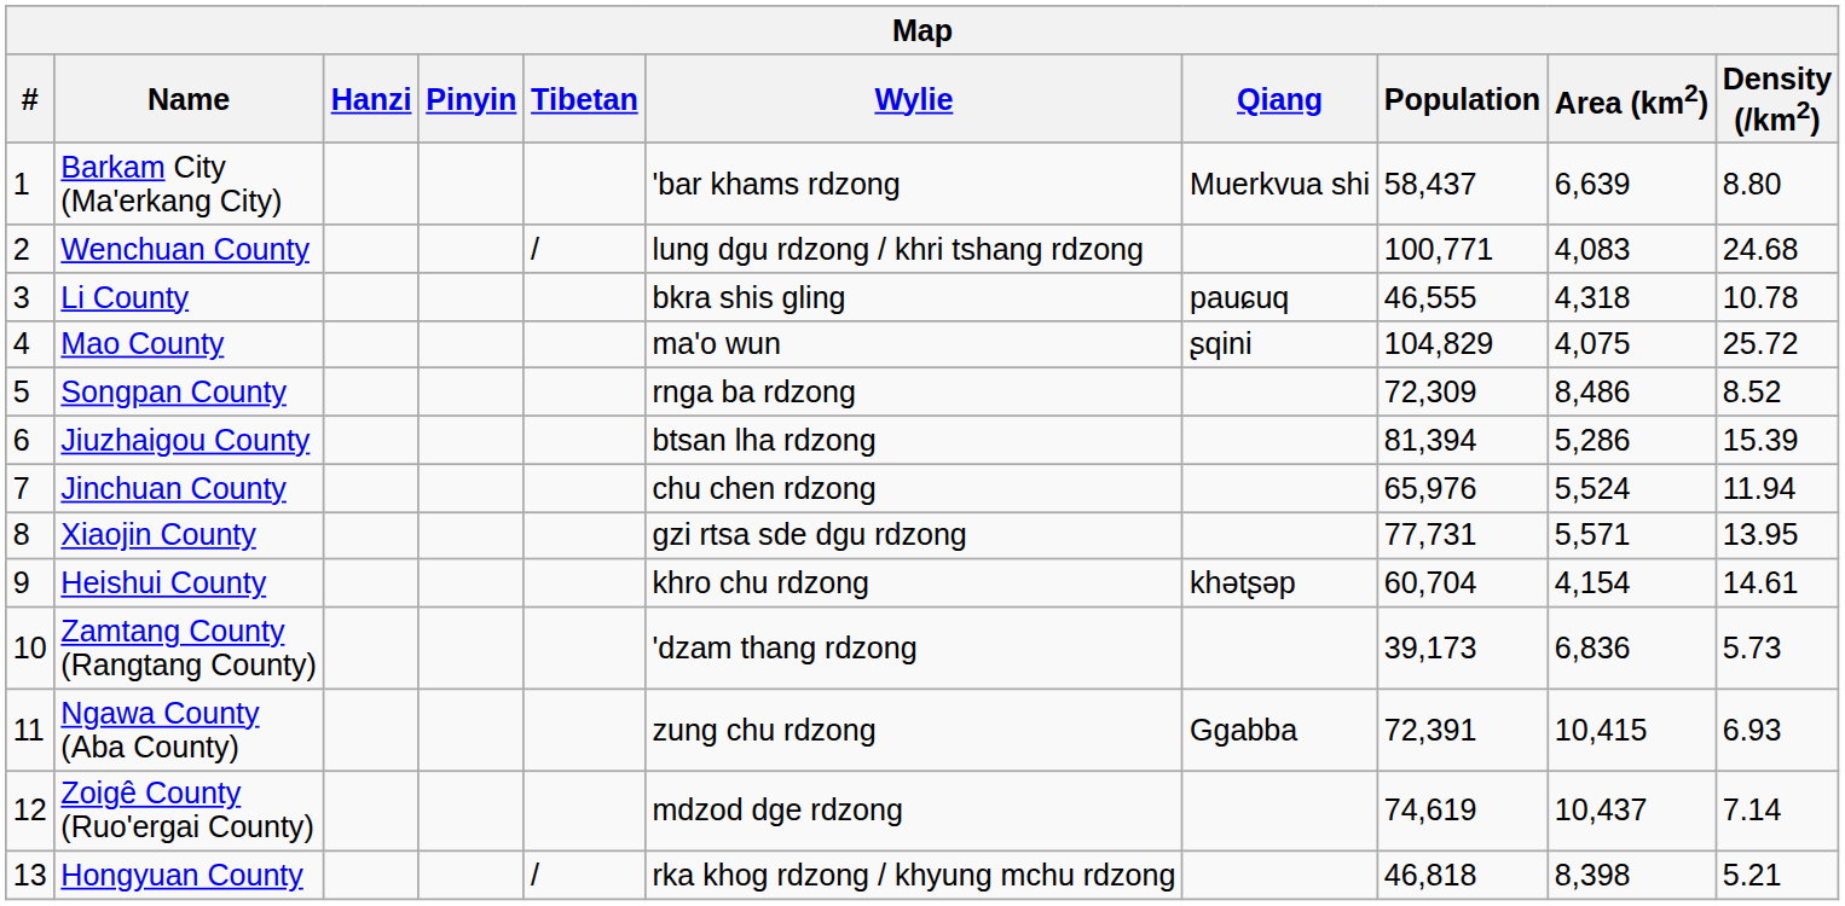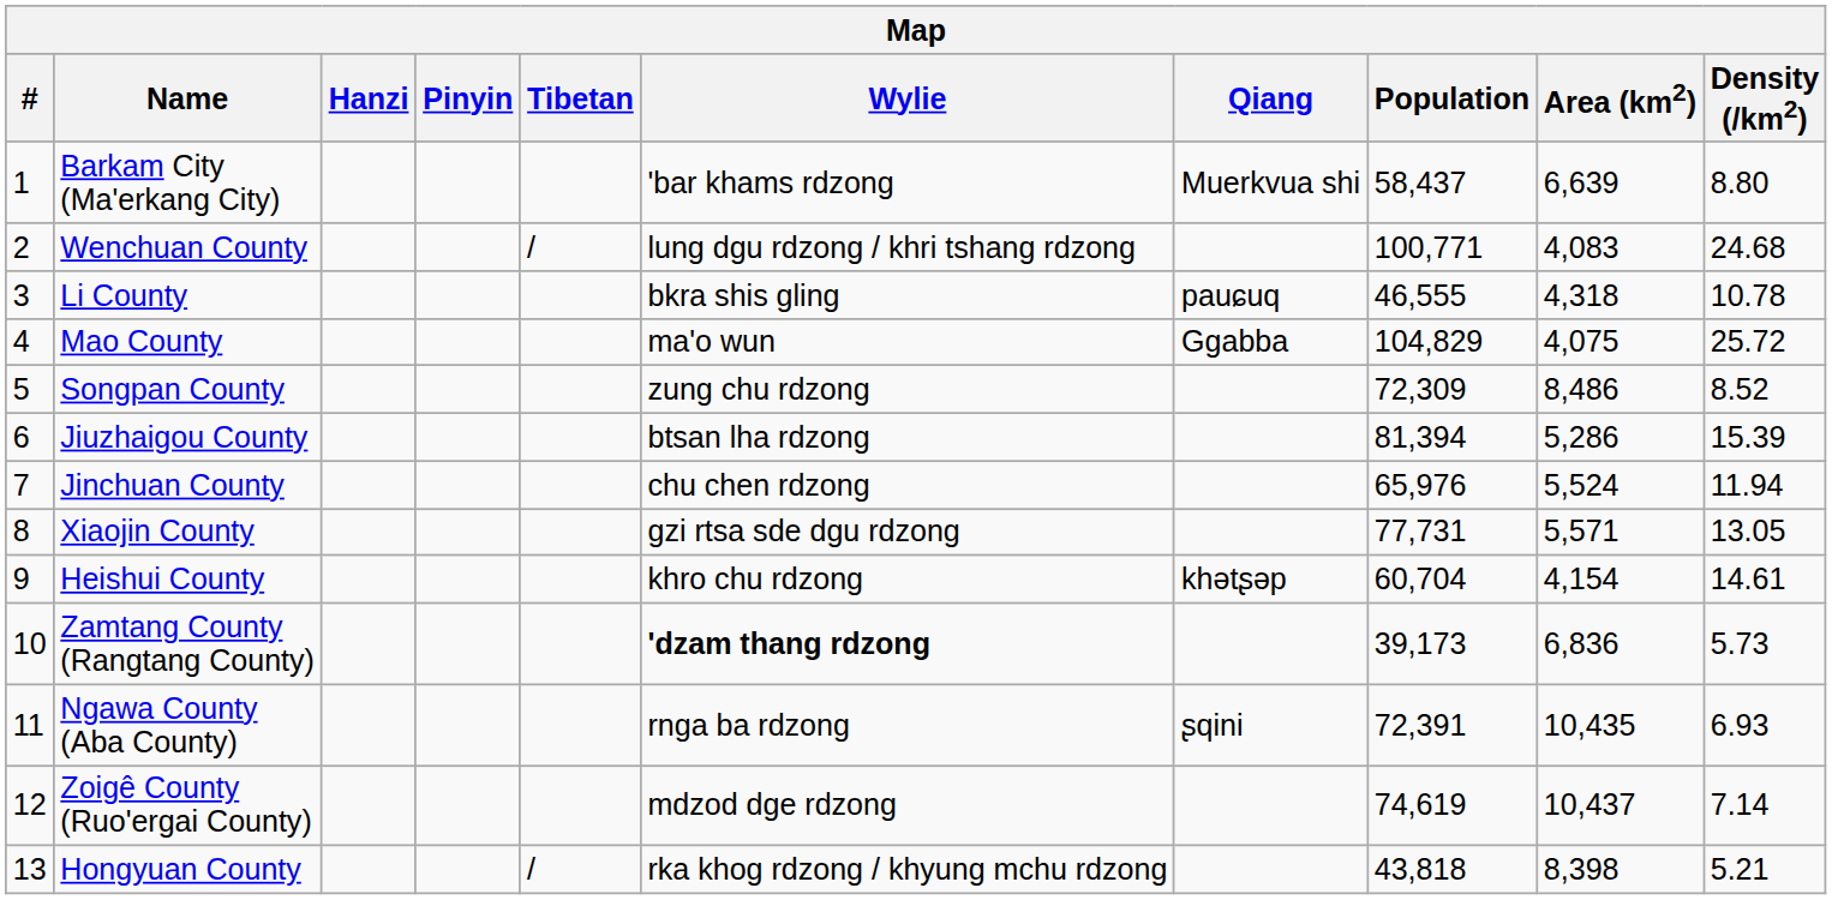Mao County | Qiang: ʂqini -> Ggabba
Songpan County | Wylie: rnga ba rdzong -> zung chu rdzong
Xiaojin County | Density (/km2): 13.95 -> 13.05
Zamtang County (Rangtang County) | Wylie: normal -> bold
Ngawa County (Aba County) | Wylie: zung chu rdzong -> rnga ba rdzong
Ngawa County (Aba County) | Qiang: Ggabba -> ʂqini
Ngawa County (Aba County) | Area (km2): 10,415 -> 10,435
Hongyuan County | Population: 46,818 -> 43,818
